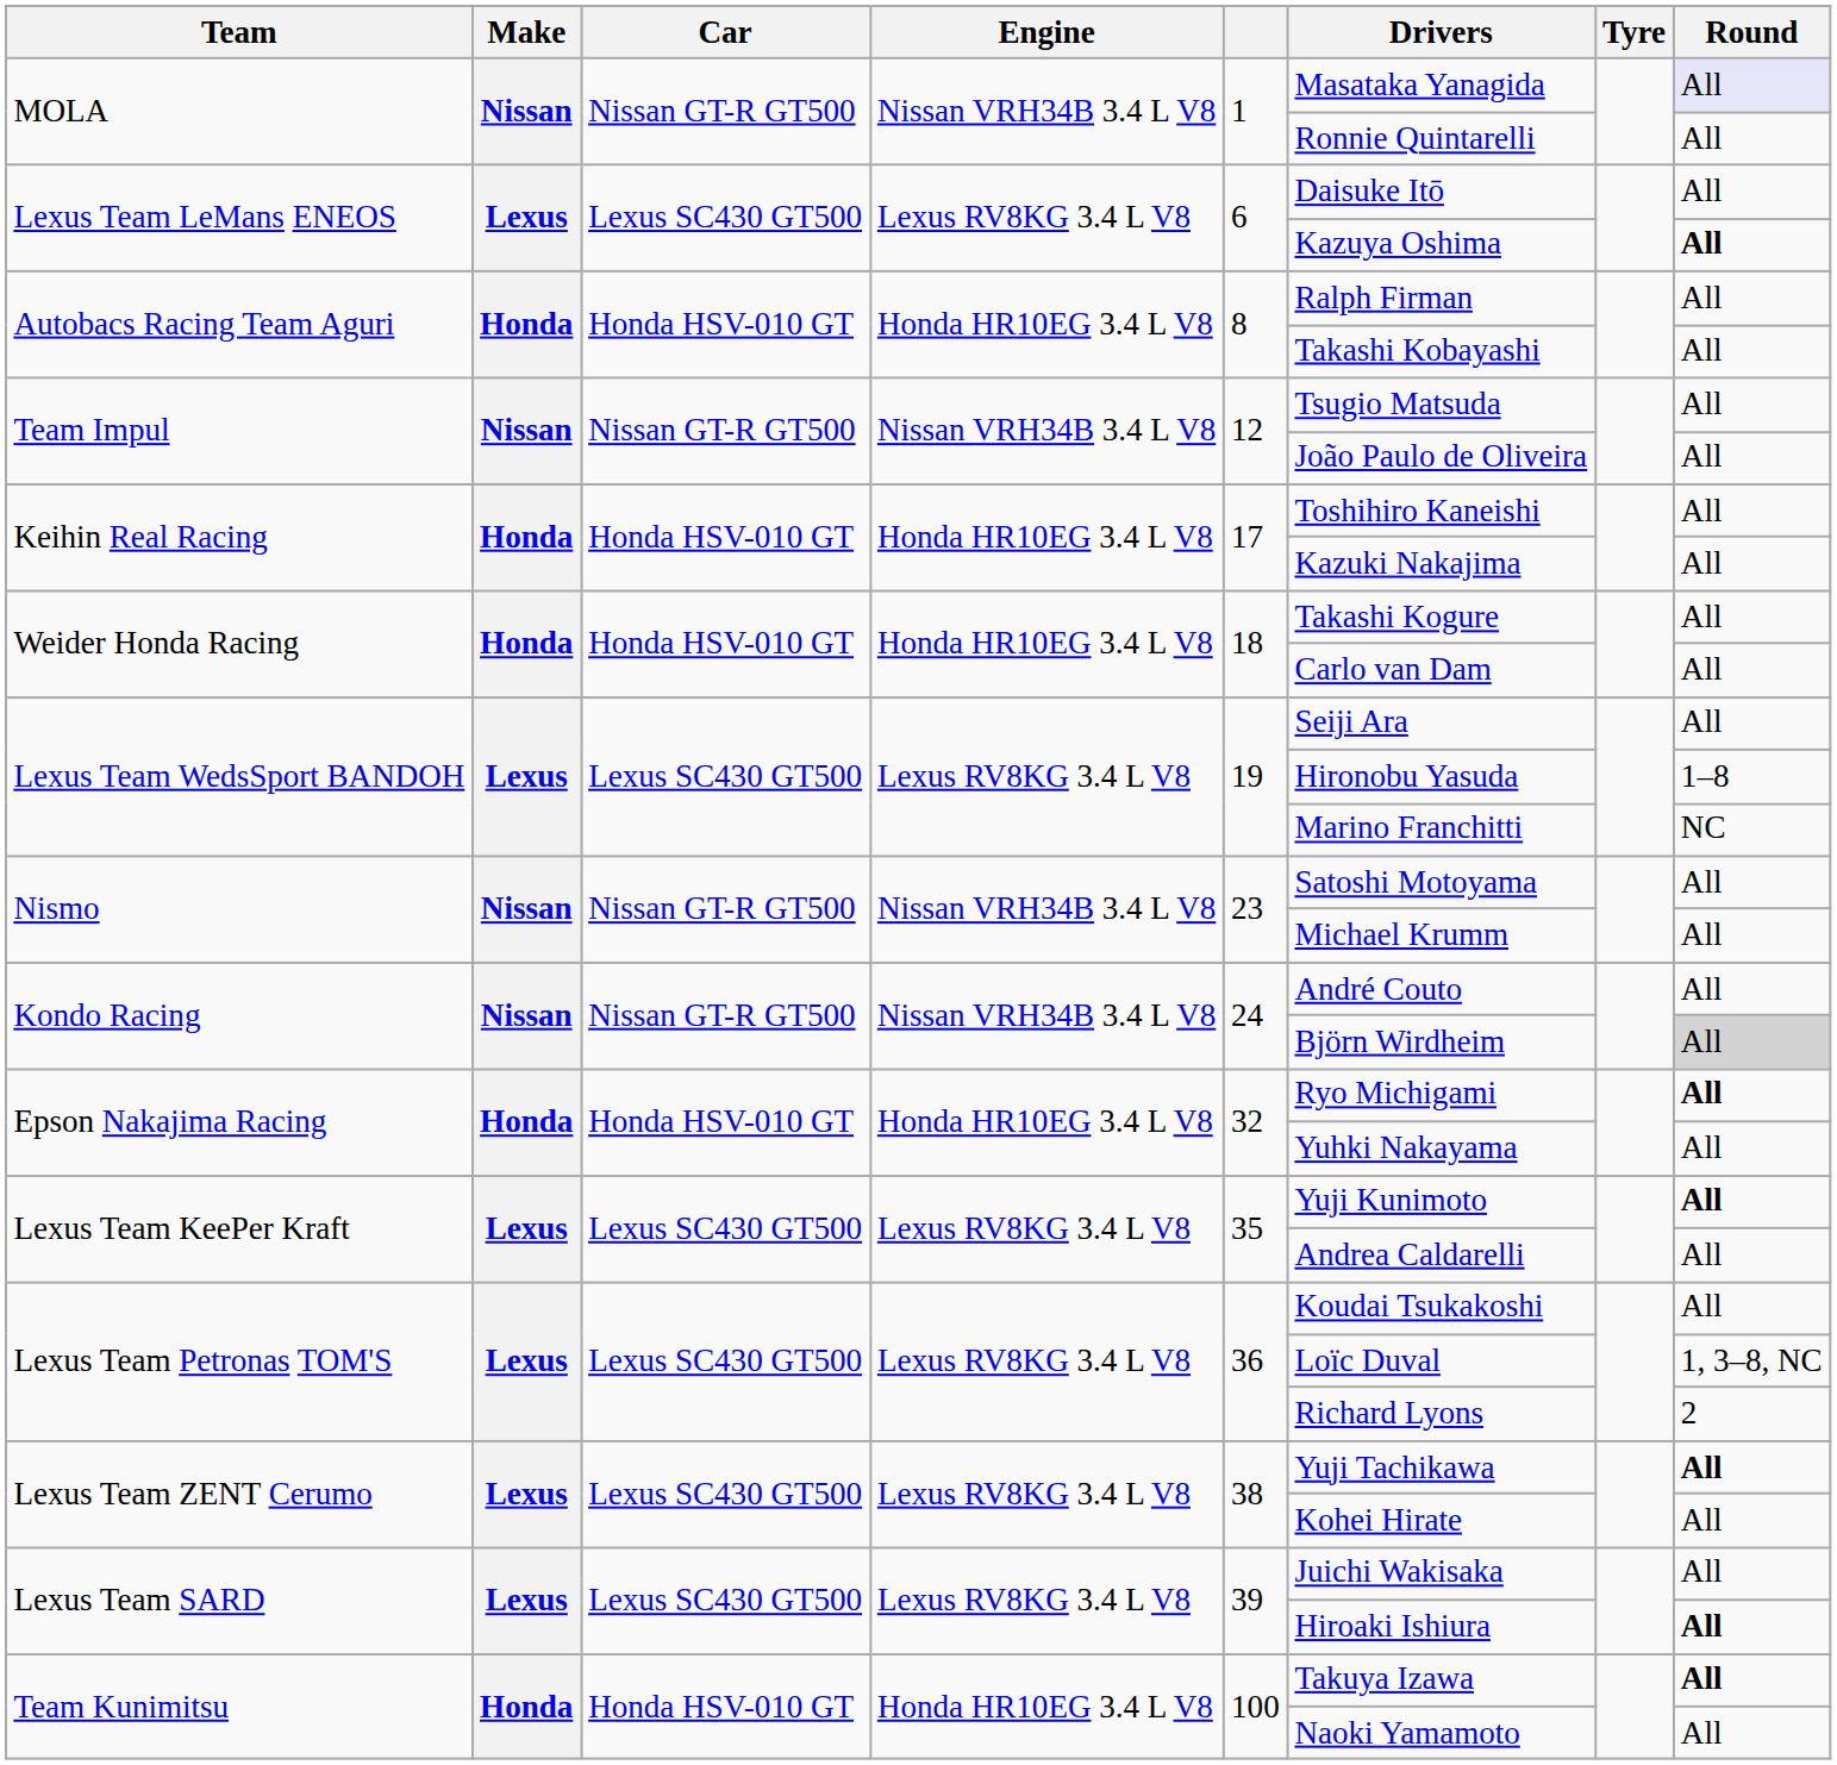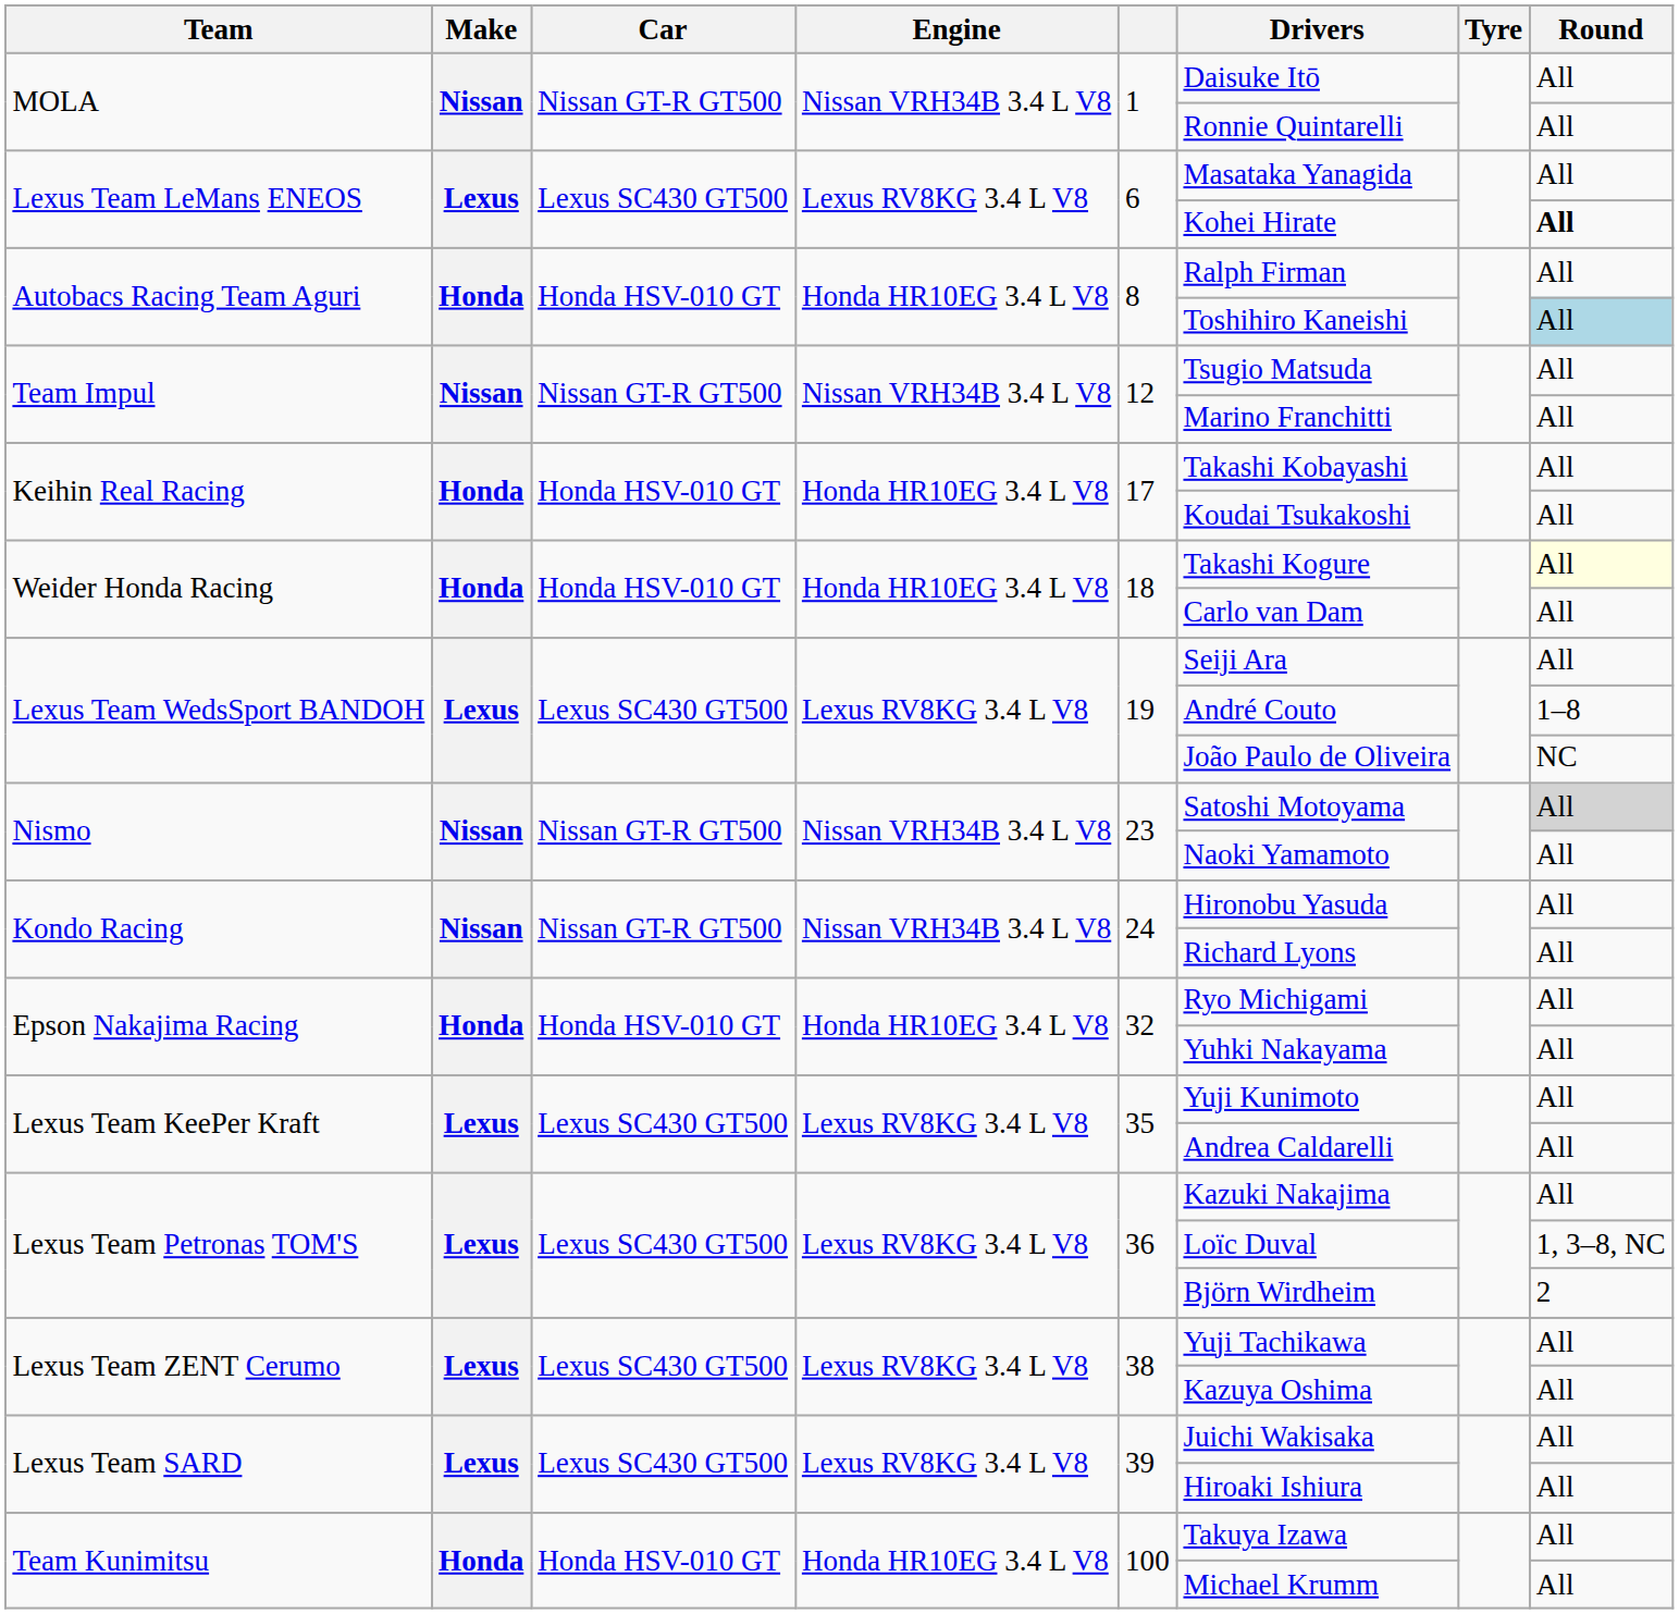row 2 | Drivers: Masataka Yanagida -> Daisuke Itō
row 2 | Round: lavender background -> no background
row 4 | Drivers: Daisuke Itō -> Masataka Yanagida
row 5 | Drivers: Kazuya Oshima -> Kohei Hirate
row 7 | Drivers: Takashi Kobayashi -> Toshihiro Kaneishi
row 7 | Round: no background -> lightblue background
row 9 | Drivers: João Paulo de Oliveira -> Marino Franchitti
row 10 | Drivers: Toshihiro Kaneishi -> Takashi Kobayashi
row 11 | Drivers: Kazuki Nakajima -> Koudai Tsukakoshi
row 12 | Round: no background -> lightyellow background
row 15 | Drivers: Hironobu Yasuda -> André Couto
row 16 | Drivers: Marino Franchitti -> João Paulo de Oliveira
row 17 | Round: no background -> lightgrey background
row 18 | Drivers: Michael Krumm -> Naoki Yamamoto
row 19 | Drivers: André Couto -> Hironobu Yasuda
row 20 | Drivers: Björn Wirdheim -> Richard Lyons
row 20 | Round: lightgrey background -> no background
row 21 | Round: bold -> normal
row 23 | Round: bold -> normal
row 25 | Drivers: Koudai Tsukakoshi -> Kazuki Nakajima
row 27 | Drivers: Richard Lyons -> Björn Wirdheim
row 28 | Round: bold -> normal
row 29 | Drivers: Kohei Hirate -> Kazuya Oshima
row 31 | Round: bold -> normal
row 32 | Round: bold -> normal
row 33 | Drivers: Naoki Yamamoto -> Michael Krumm
